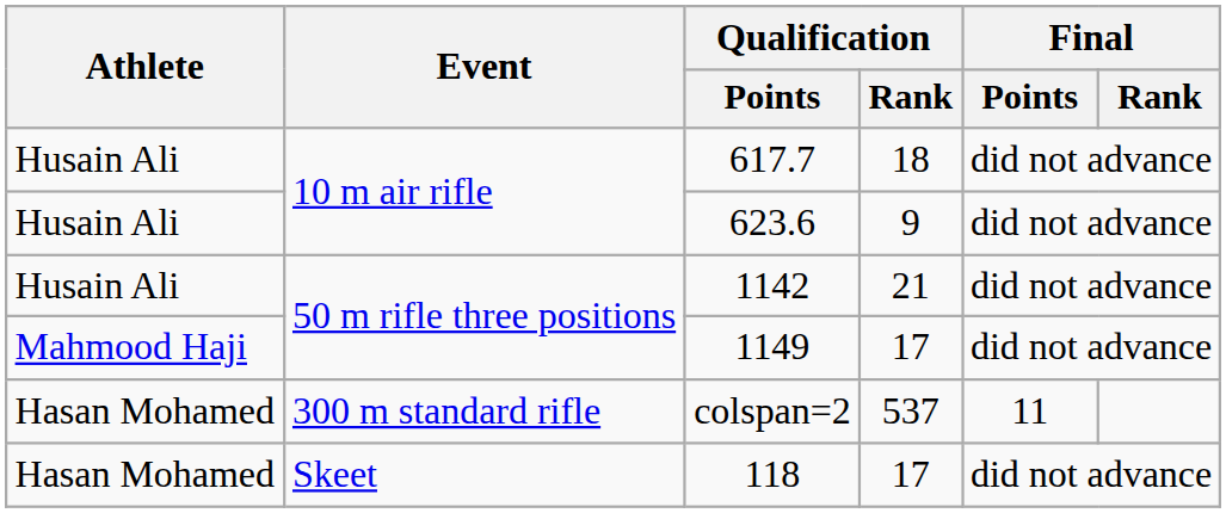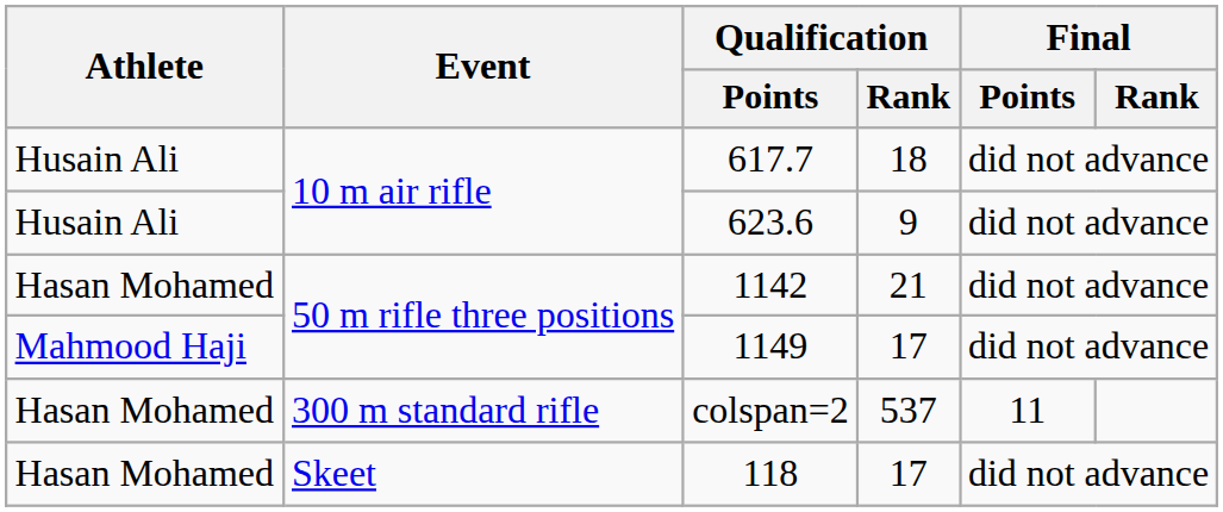1142 | Athlete: Husain Ali -> Hasan Mohamed
